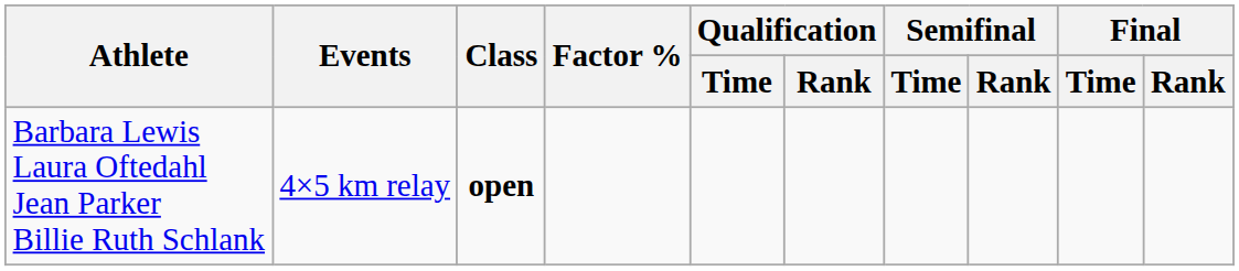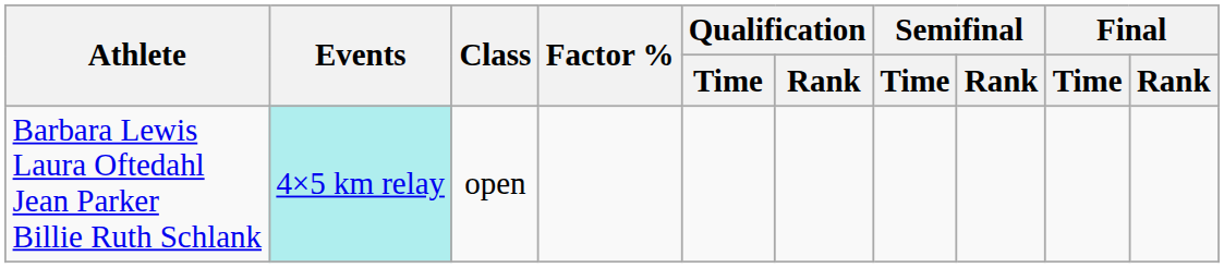Barbara Lewis Laura Oftedahl Jean Parker Billie Ruth Schlank | Events: no background -> paleturquoise background
Barbara Lewis Laura Oftedahl Jean Parker Billie Ruth Schlank | Class: bold -> normal
